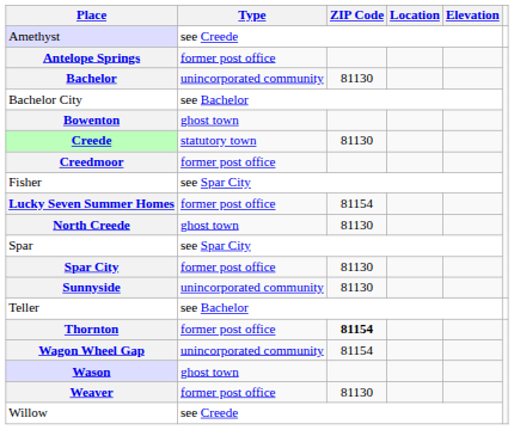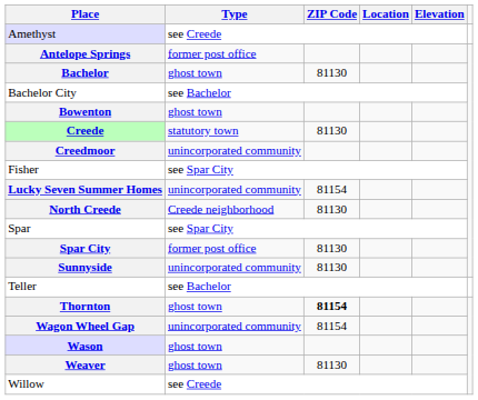Bachelor | Type: unincorporated community -> ghost town
Creedmoor | Type: former post office -> unincorporated community
Lucky Seven Summer Homes | Type: former post office -> unincorporated community
North Creede | Type: ghost town -> Creede neighborhood
Thornton | Type: former post office -> ghost town
Weaver | Type: former post office -> ghost town
